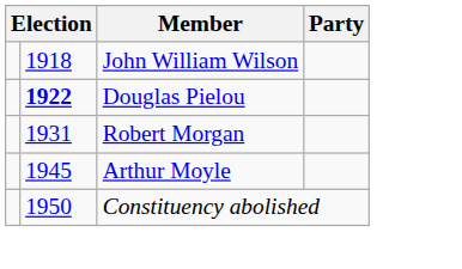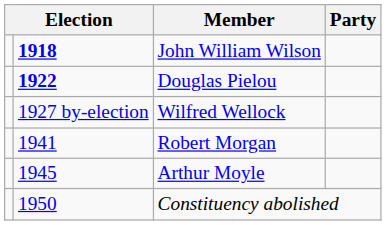John William Wilson | column 2: normal -> bold
+ row: 1927 by-election | Wilfred Wellock
Robert Morgan | column 2: 1931 -> 1941
